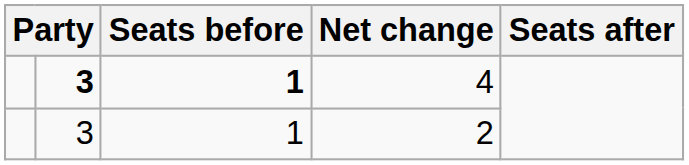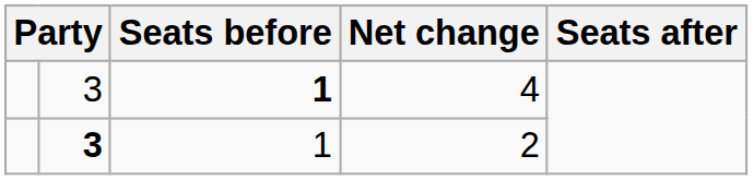4 | column 2: bold -> normal
2 | column 2: normal -> bold
